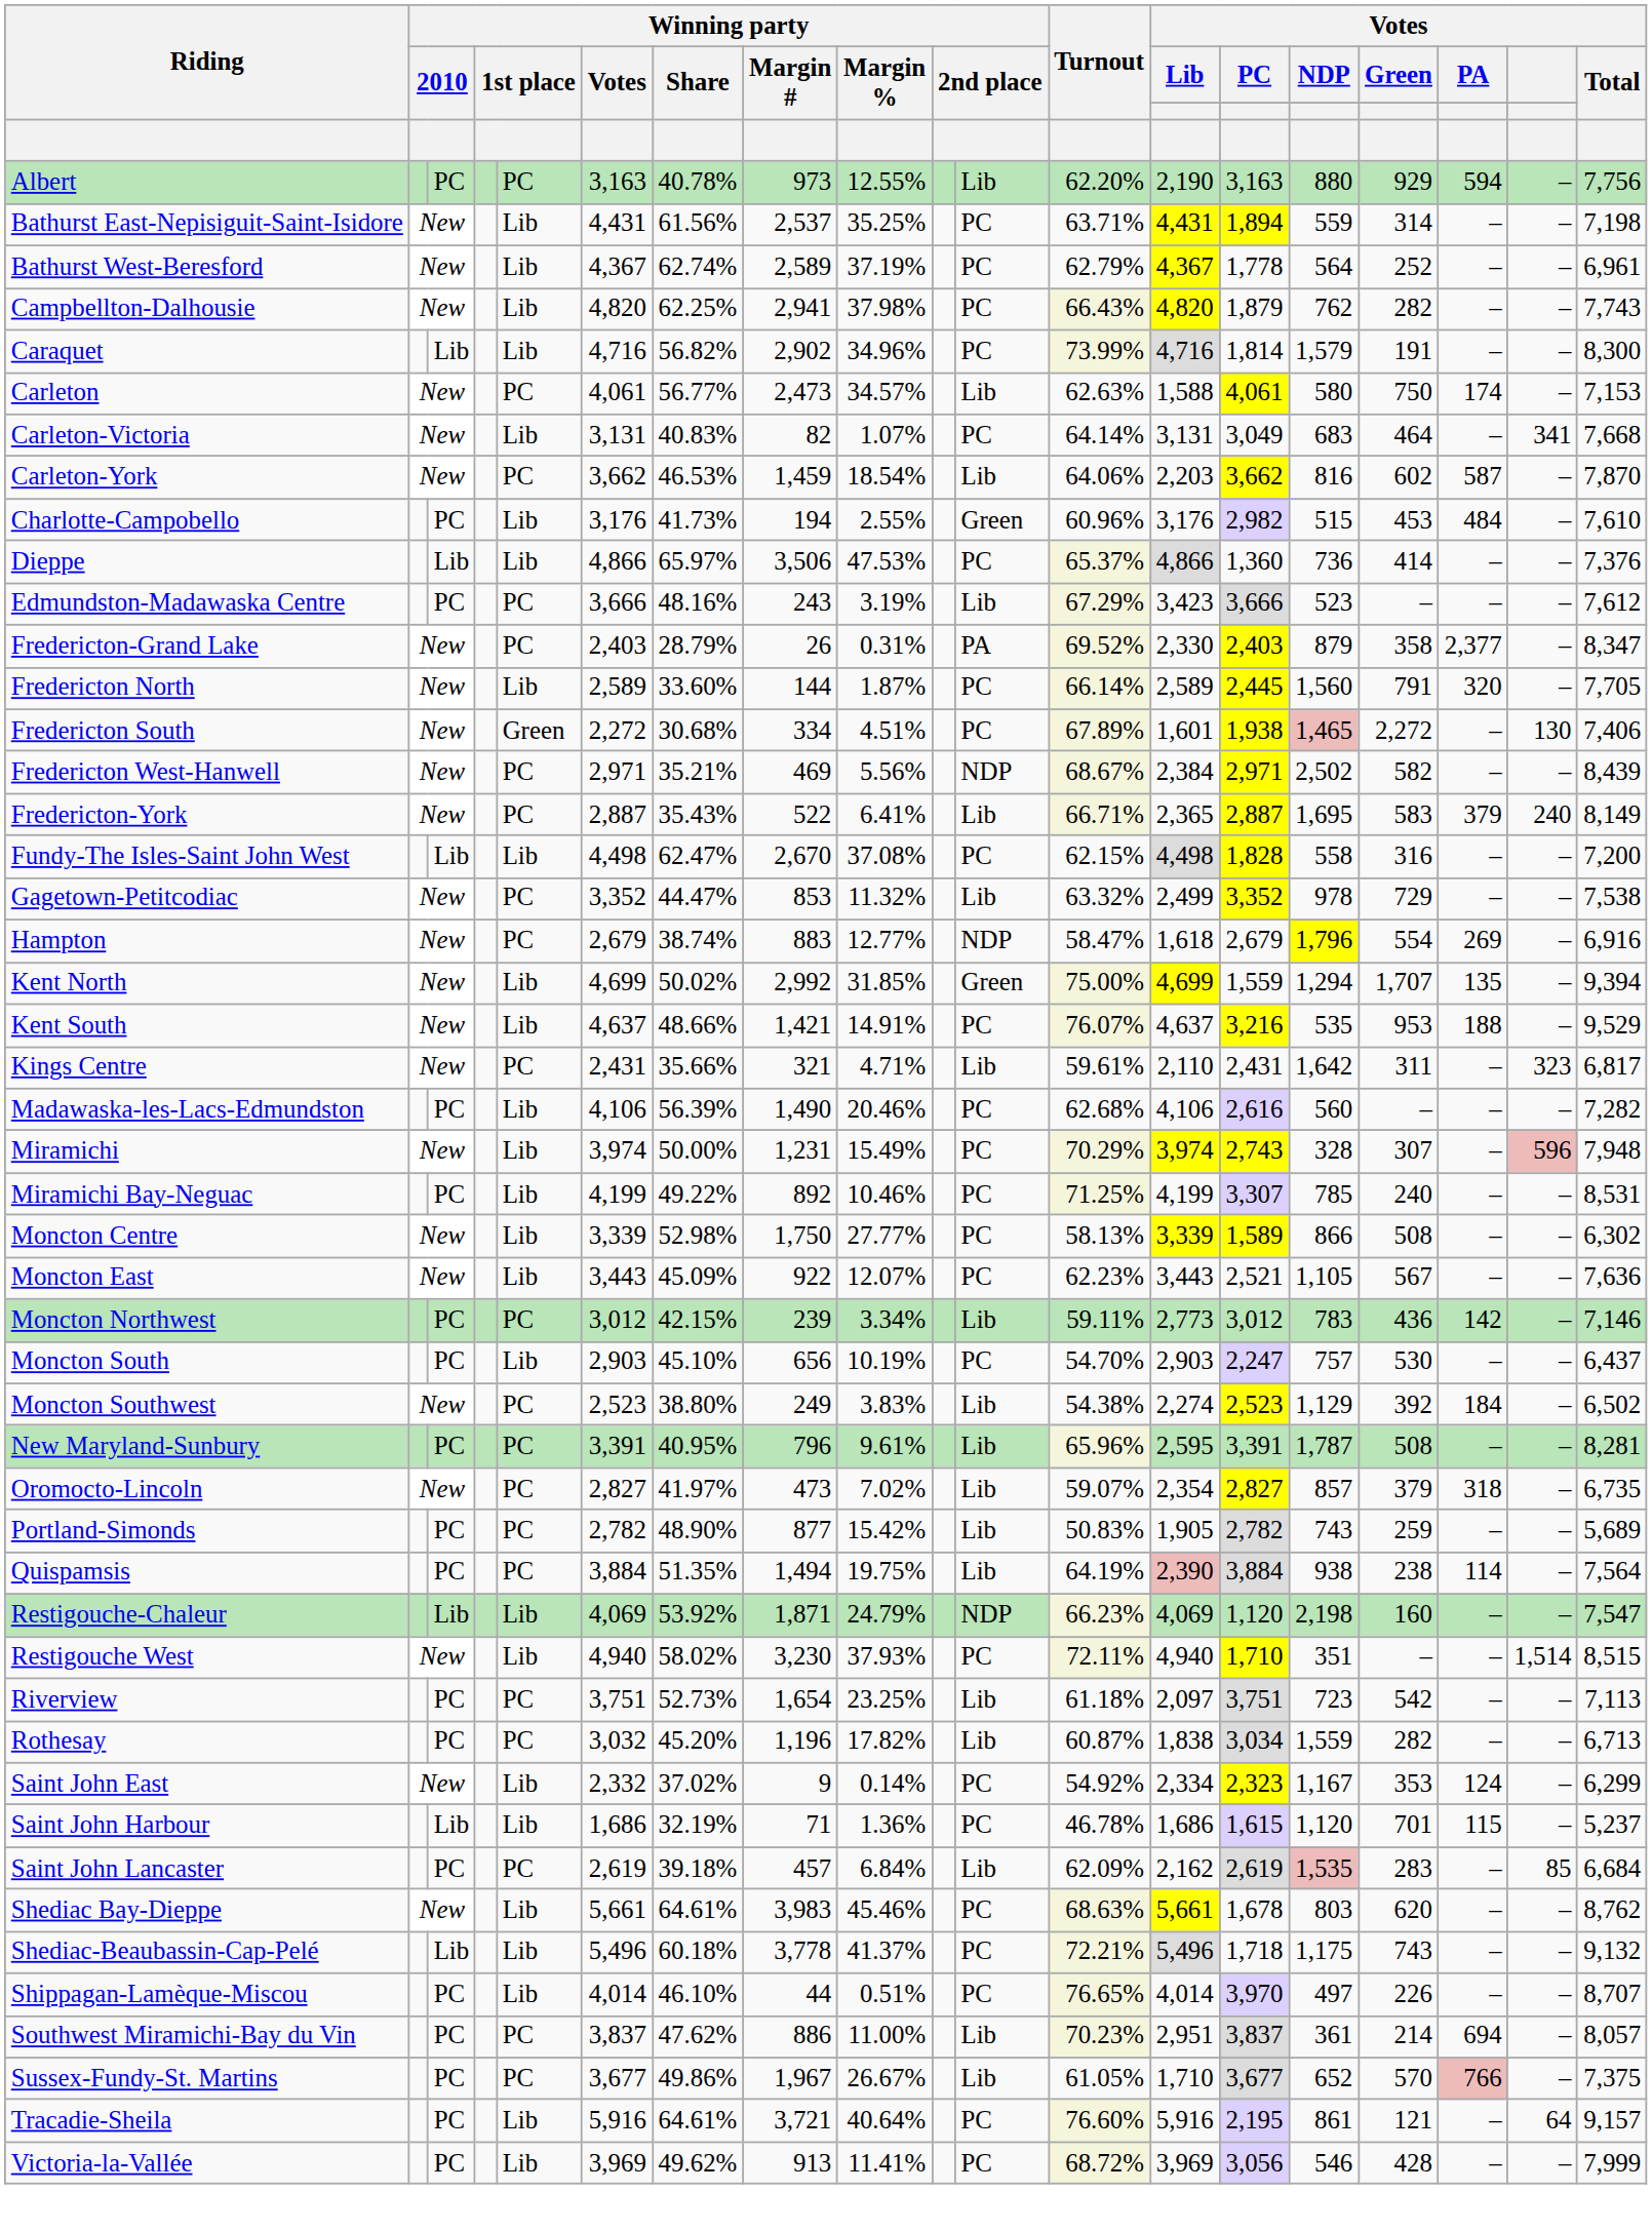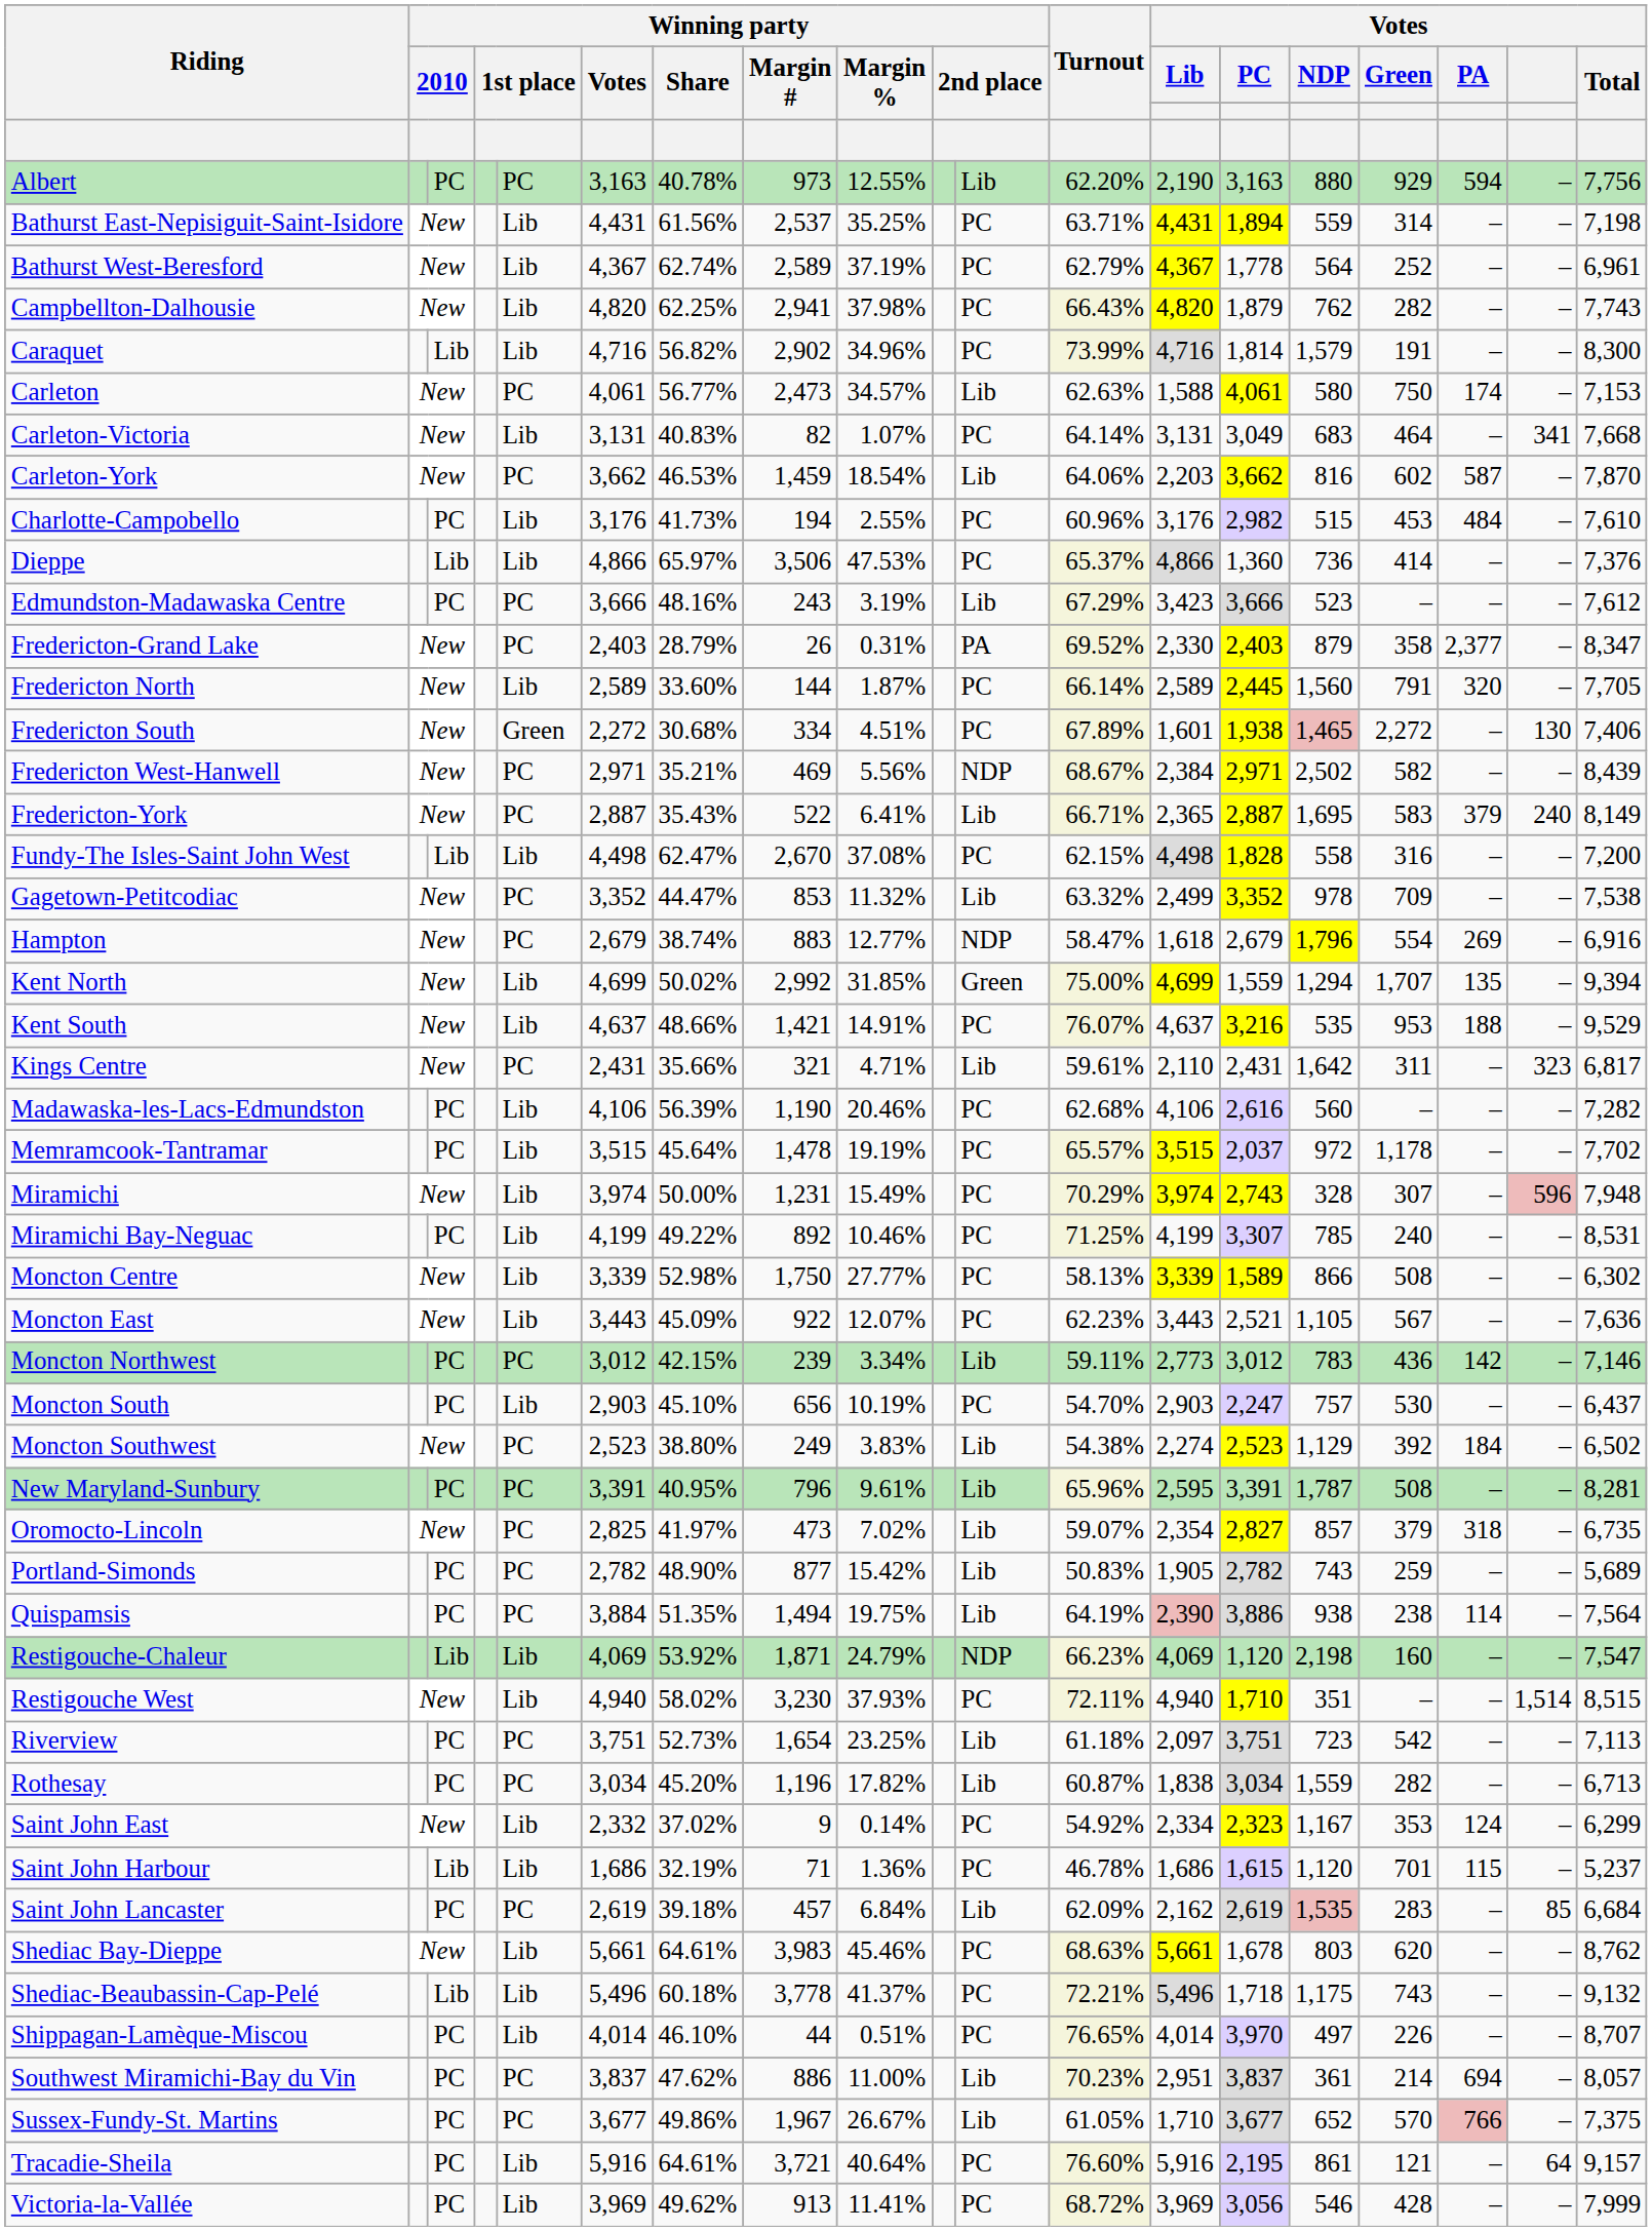Charlotte-Campobello | column 11: Green -> PC
Gagetown-Petitcodiac | Votes / Green: 729 -> 709
Madawaska-les-Lacs-Edmundston | Winning party / Margin #: 1,490 -> 1,190
+ row: Memramcook-Tantramar | PC | Lib | 3,515 | 45.64% | 1,478 | 19.19% | PC | 65.57% | 3,515 | 2,037 | 972 | 1,178 | – | – | 7,702
Oromocto-Lincoln | Winning party / Votes: 2,827 -> 2,825
Quispamsis | Votes / PC: 3,884 -> 3,886
Rothesay | Winning party / Votes: 3,032 -> 3,034
